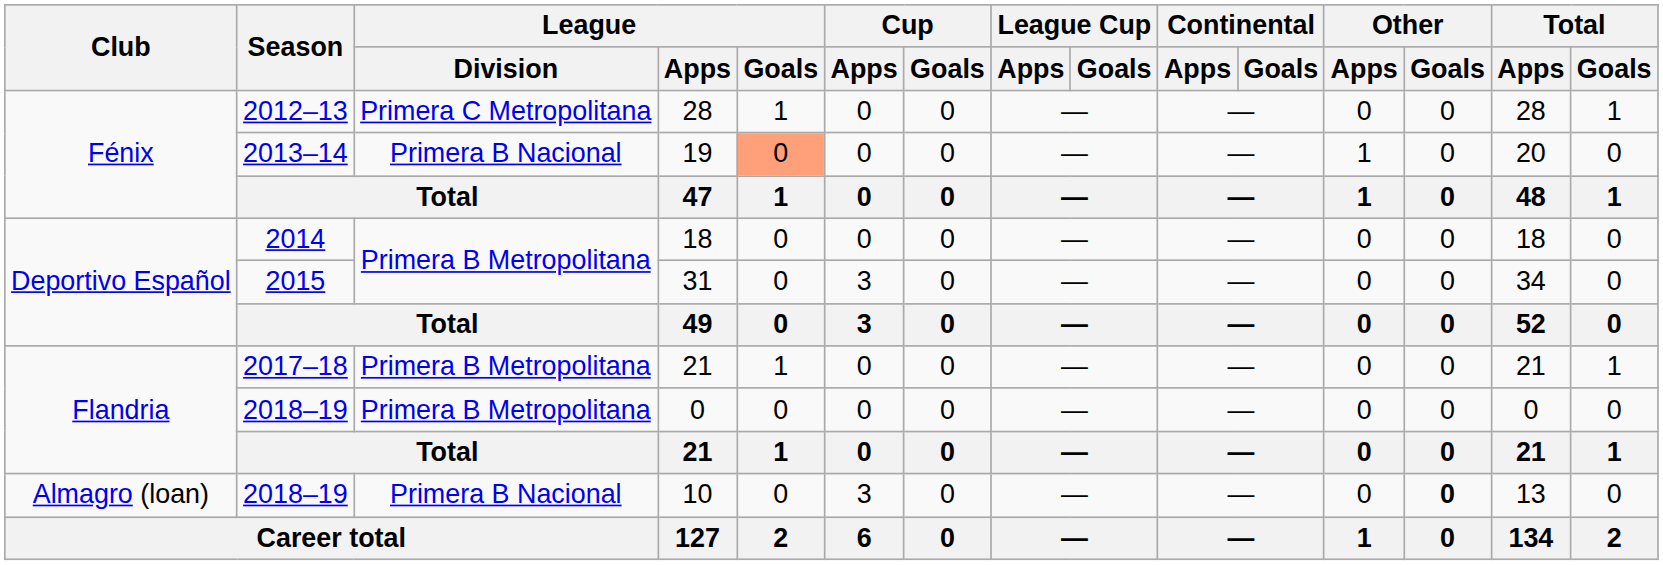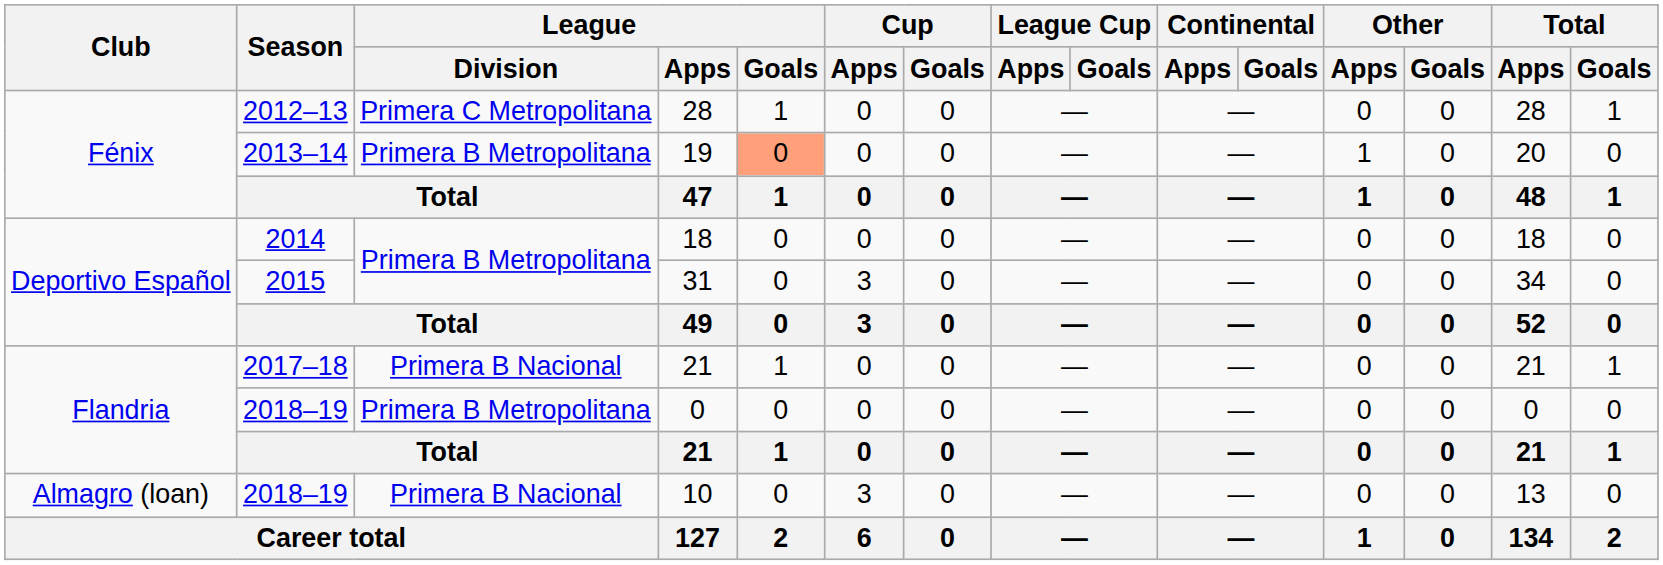19 | League / Division: Primera B Nacional -> Primera B Metropolitana
2017–18 / 21 | League / Division: Primera B Metropolitana -> Primera B Nacional
10 | Other / Goals: bold -> normal
